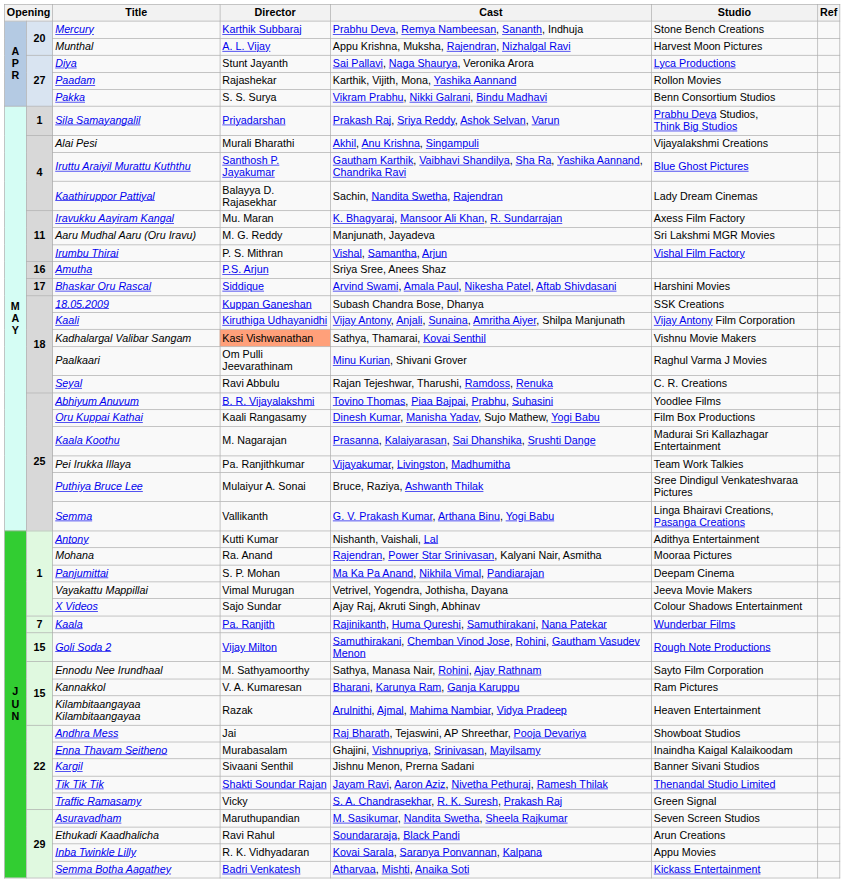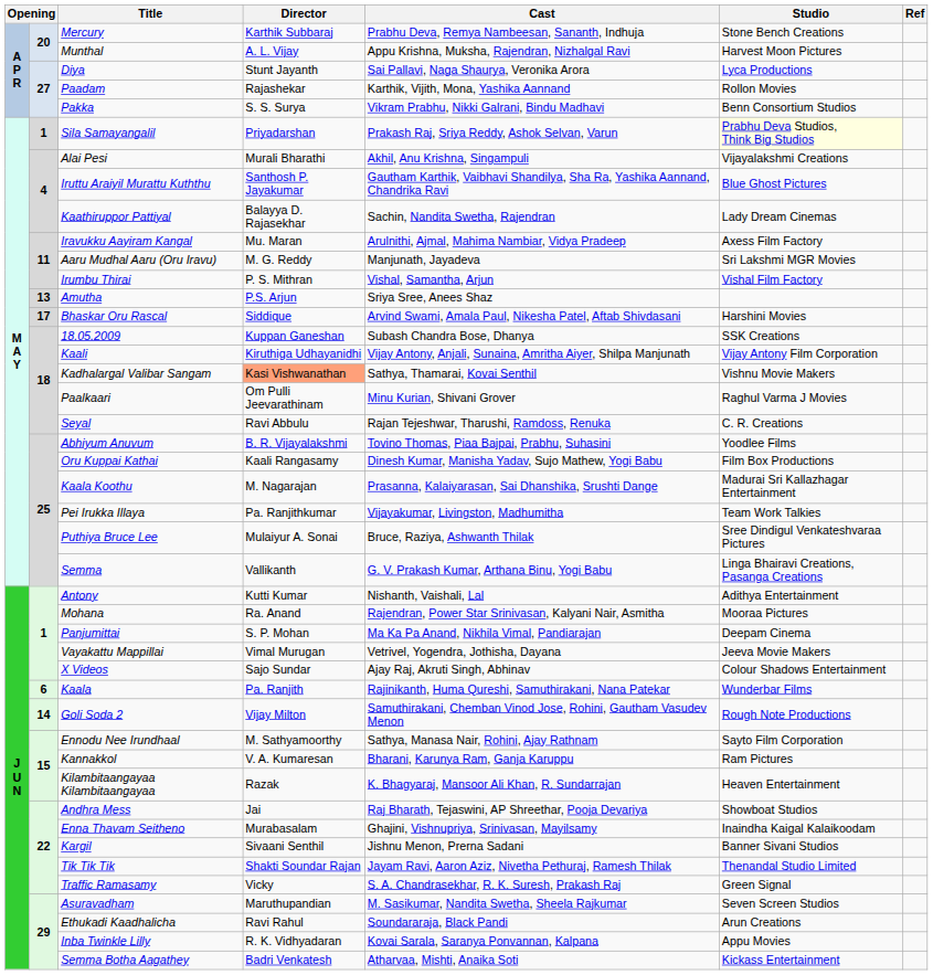Sila Samayangalil | Studio: no background -> lightyellow background
Iravukku Aayiram Kangal | Cast: K. Bhagyaraj, Mansoor Ali Khan, R. Sundarrajan -> Arulnithi, Ajmal, Mahima Nambiar, Vidya Pradeep
Amutha | column 2: 16 -> 13
Kaala | column 2: 7 -> 6
Goli Soda 2 | column 2: 15 -> 14
Kilambitaangayaa Kilambitaangayaa | Cast: Arulnithi, Ajmal, Mahima Nambiar, Vidya Pradeep -> K. Bhagyaraj, Mansoor Ali Khan, R. Sundarrajan
